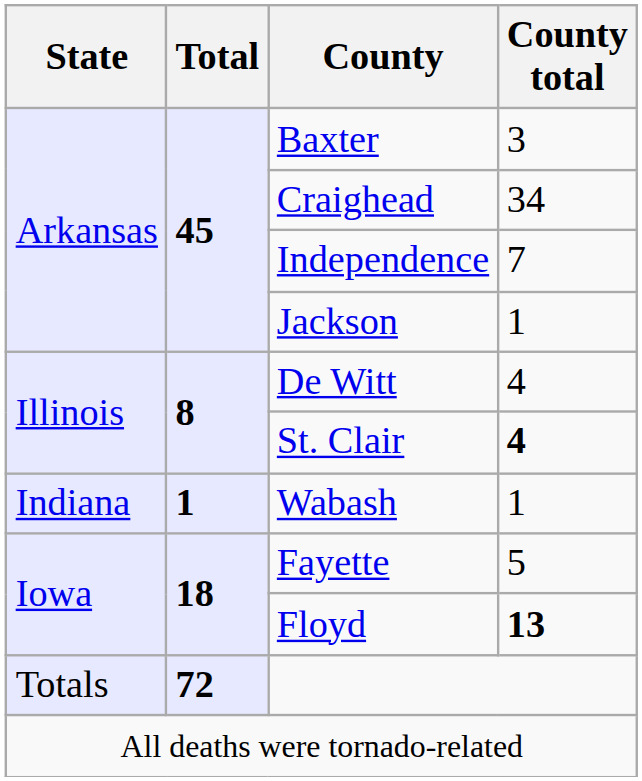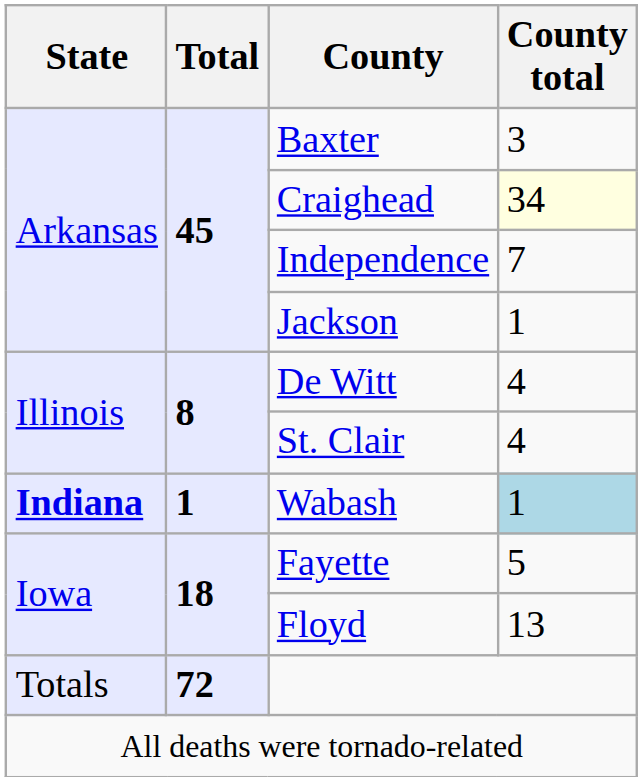Craighead | County total: no background -> lightyellow background
St. Clair | County total: bold -> normal
Wabash | State: normal -> bold
Wabash | County total: no background -> lightblue background
Floyd | County total: bold -> normal
